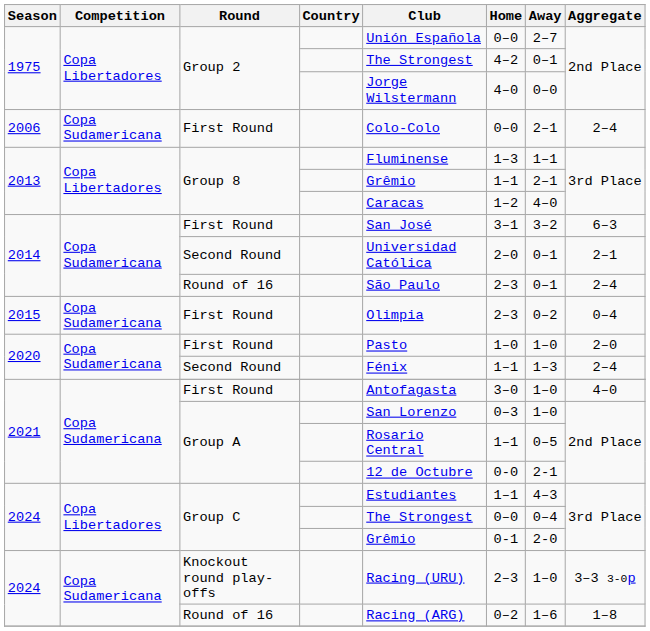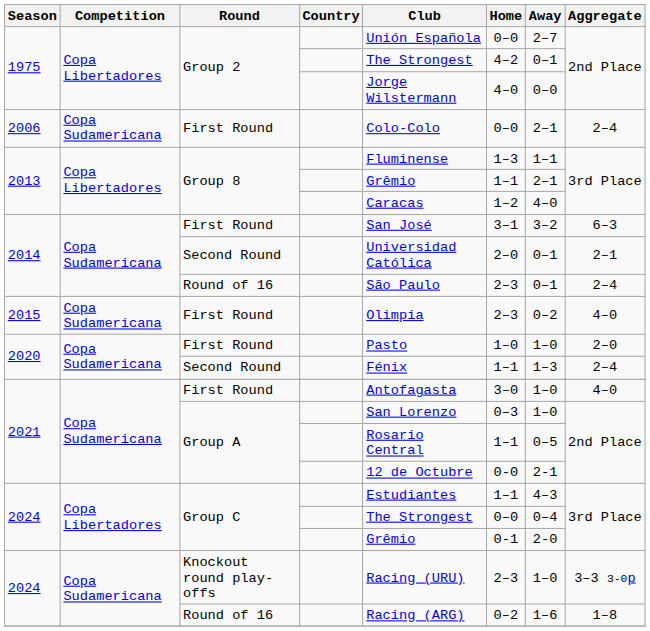2015 / First Round | Aggregate: 0–4 -> 4–0
